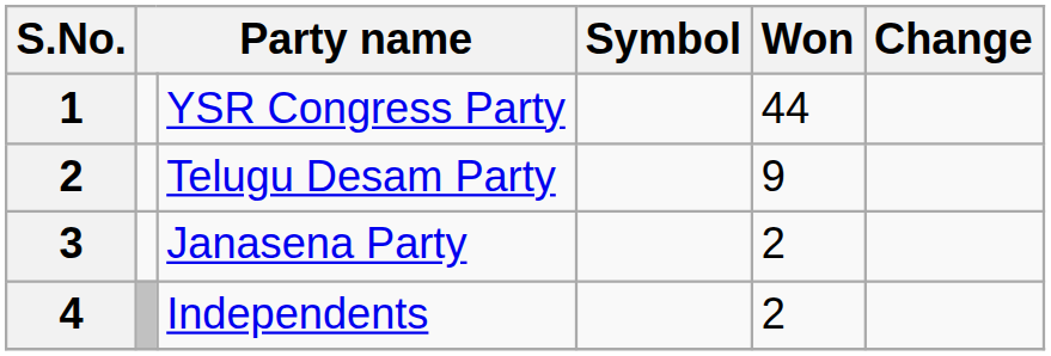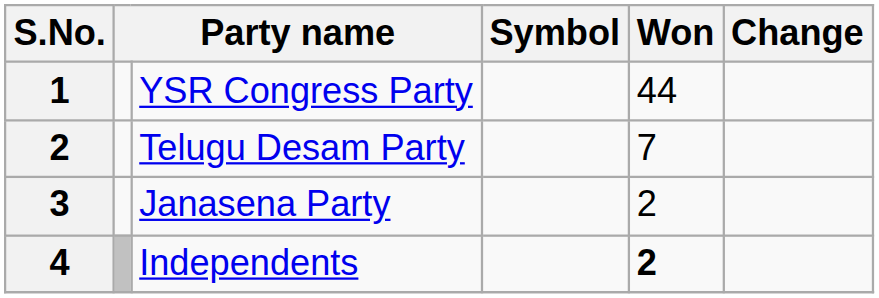Telugu Desam Party | Won: 9 -> 7
Independents | Won: normal -> bold
